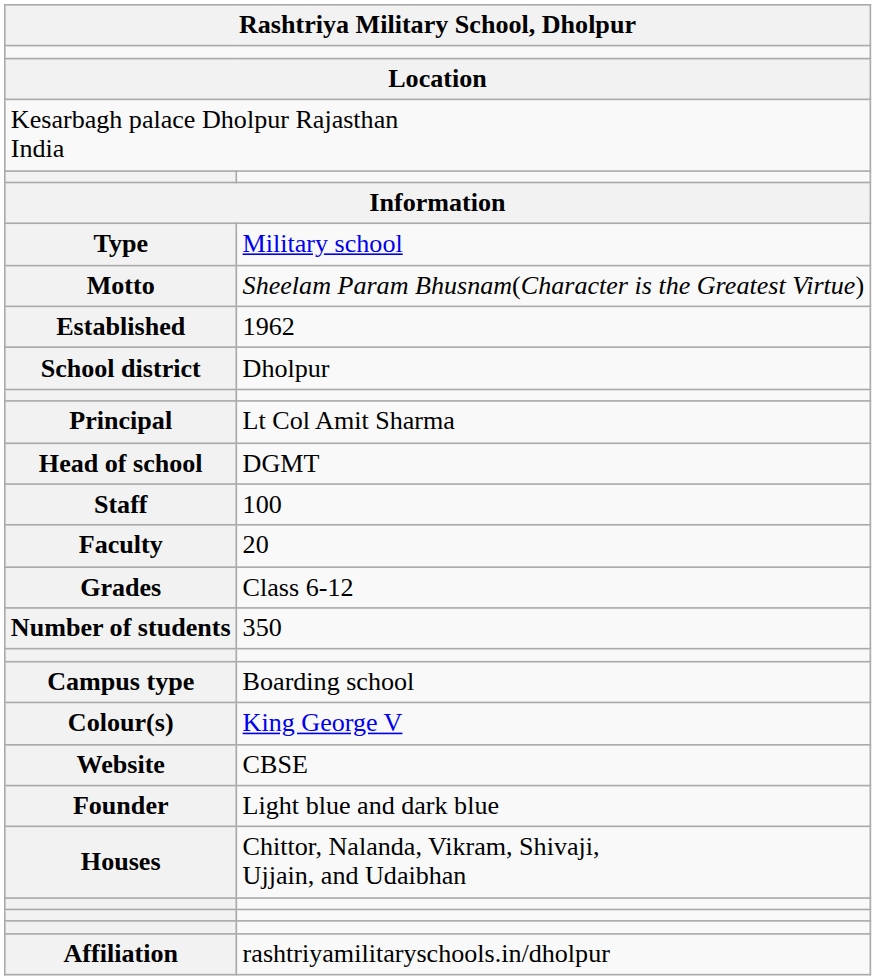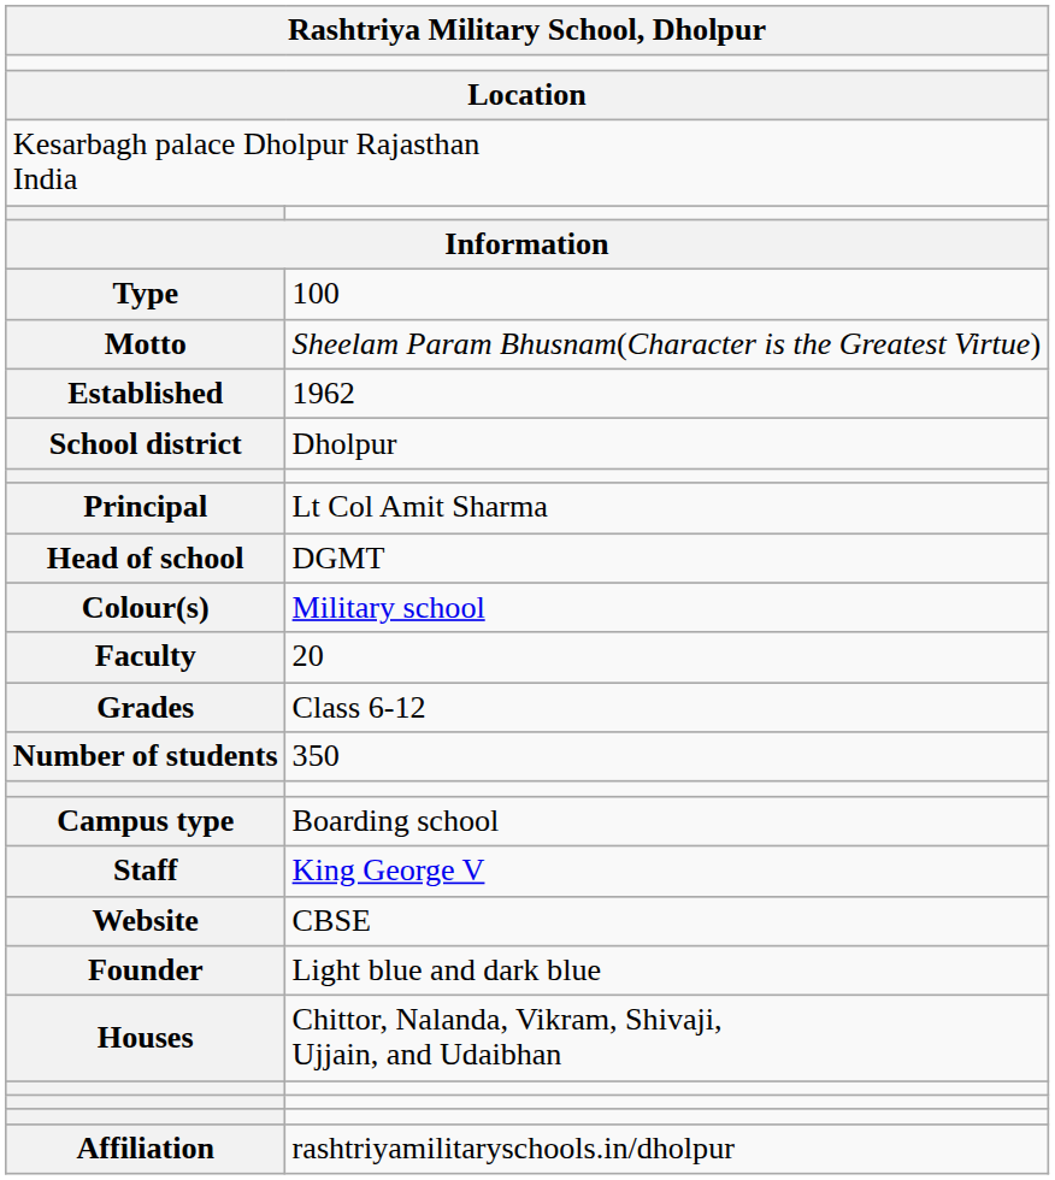row 7 | column 2: Military school -> 100
row 14 | column 1: Staff -> Colour(s)
row 14 | column 2: 100 -> Military school
row 20 | column 1: Colour(s) -> Staff
